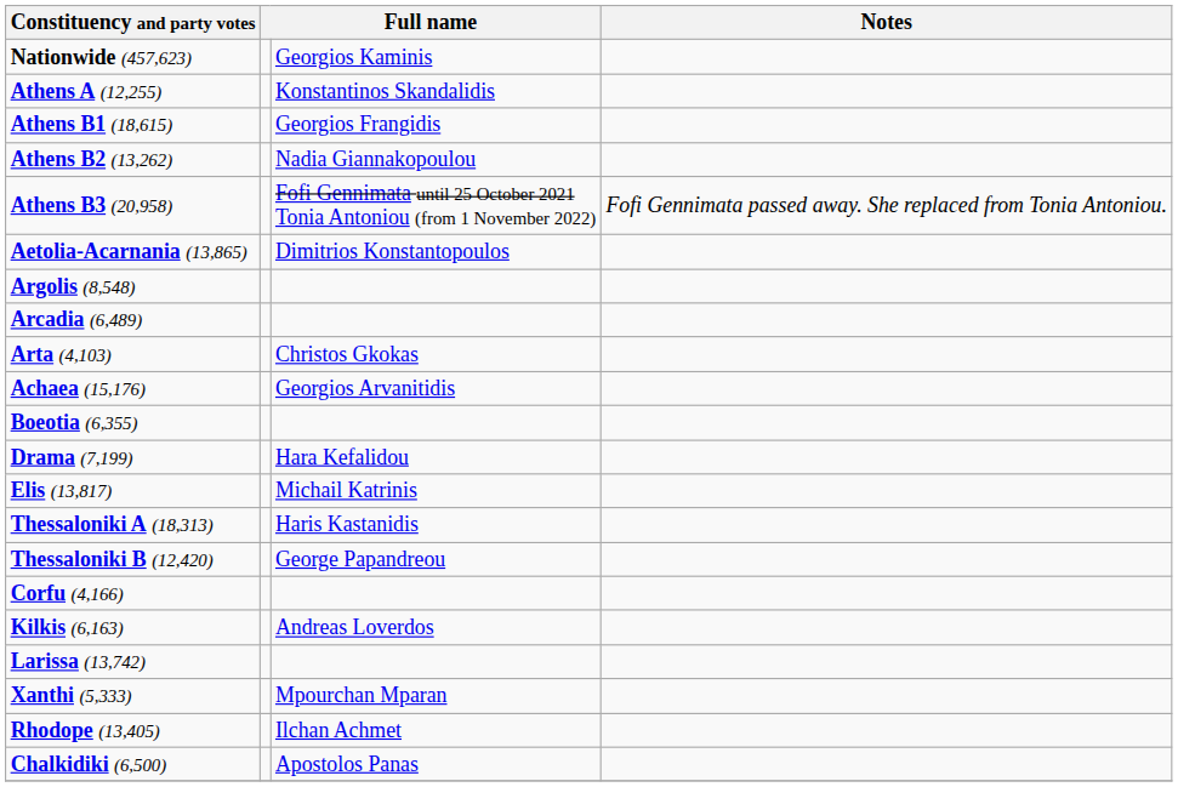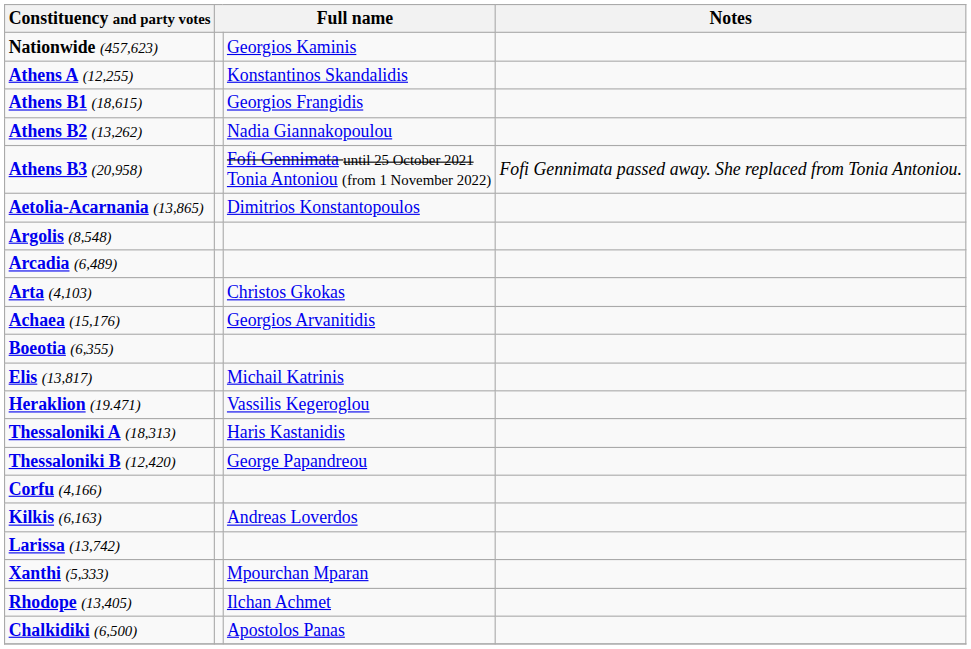- row: Drama (7,199) | Hara Kefalidou
+ row: Heraklion (19.471) | Vassilis Kegeroglou
